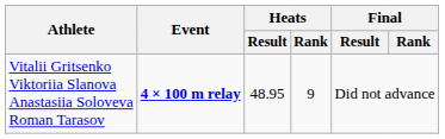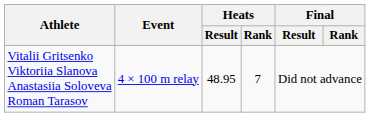row 3 | Event: bold -> normal
row 3 | Heats / Rank: 9 -> 7
